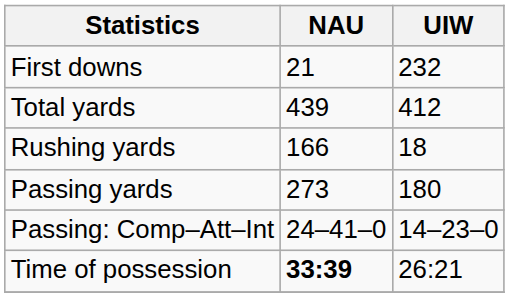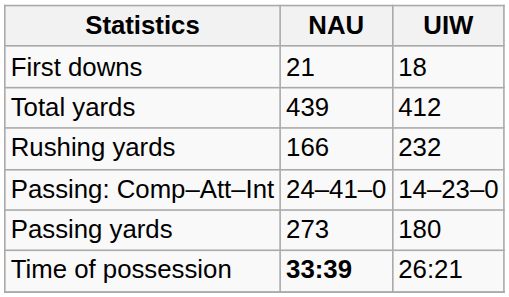First downs | UIW: 232 -> 18
Rushing yards | UIW: 18 -> 232
rows swapped: Passing yards <-> Passing: Comp–Att–Int
